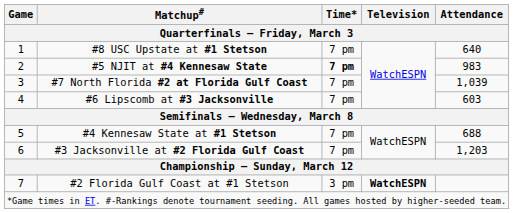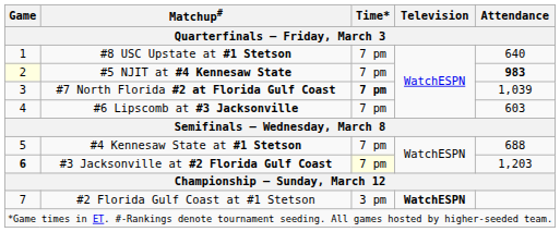#5 NJIT at #4 Kennesaw State | Game: no background -> lightyellow background
#5 NJIT at #4 Kennesaw State | Time*: bold -> normal
#5 NJIT at #4 Kennesaw State | Attendance: normal -> bold
#7 North Florida #2 at Florida Gulf Coast | Time*: normal -> bold
#3 Jacksonville at #2 Florida Gulf Coast | Game: normal -> bold
#3 Jacksonville at #2 Florida Gulf Coast | Time*: no background -> lightyellow background
